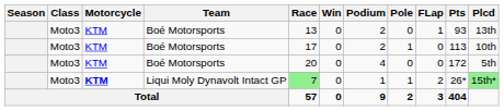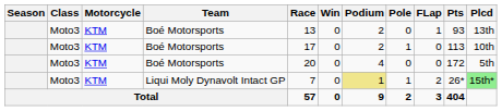Liqui Moly Dynavolt Intact GP | Motorcycle: bold -> normal
Liqui Moly Dynavolt Intact GP | Race: lightgreen background -> no background
Liqui Moly Dynavolt Intact GP | Podium: no background -> khaki background
